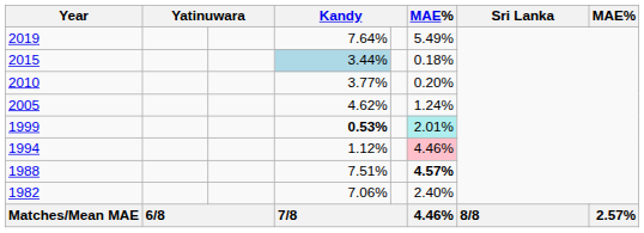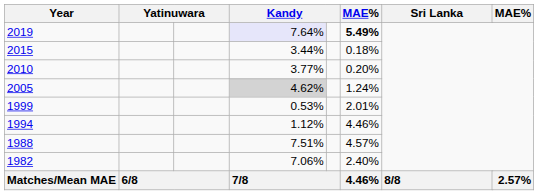2019 | column 4: no background -> lavender background
2019 | column 6: normal -> bold
2015 | column 4: lightblue background -> no background
2005 | column 4: no background -> lightgrey background
1999 | column 4: bold -> normal
1999 | column 6: paleturquoise background -> no background
1994 | column 6: pink background -> no background
1988 | column 6: bold -> normal
